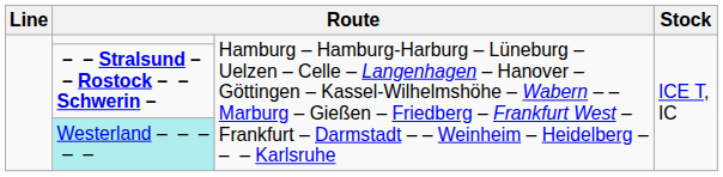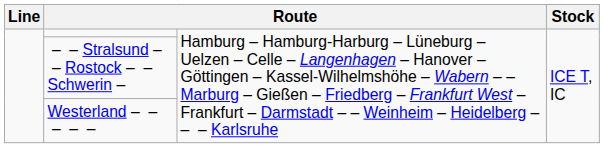– – Stralsund – – Rostock – – Schwerin – | column 2: bold -> normal
Westerland – – – – – | column 2: paleturquoise background -> no background
